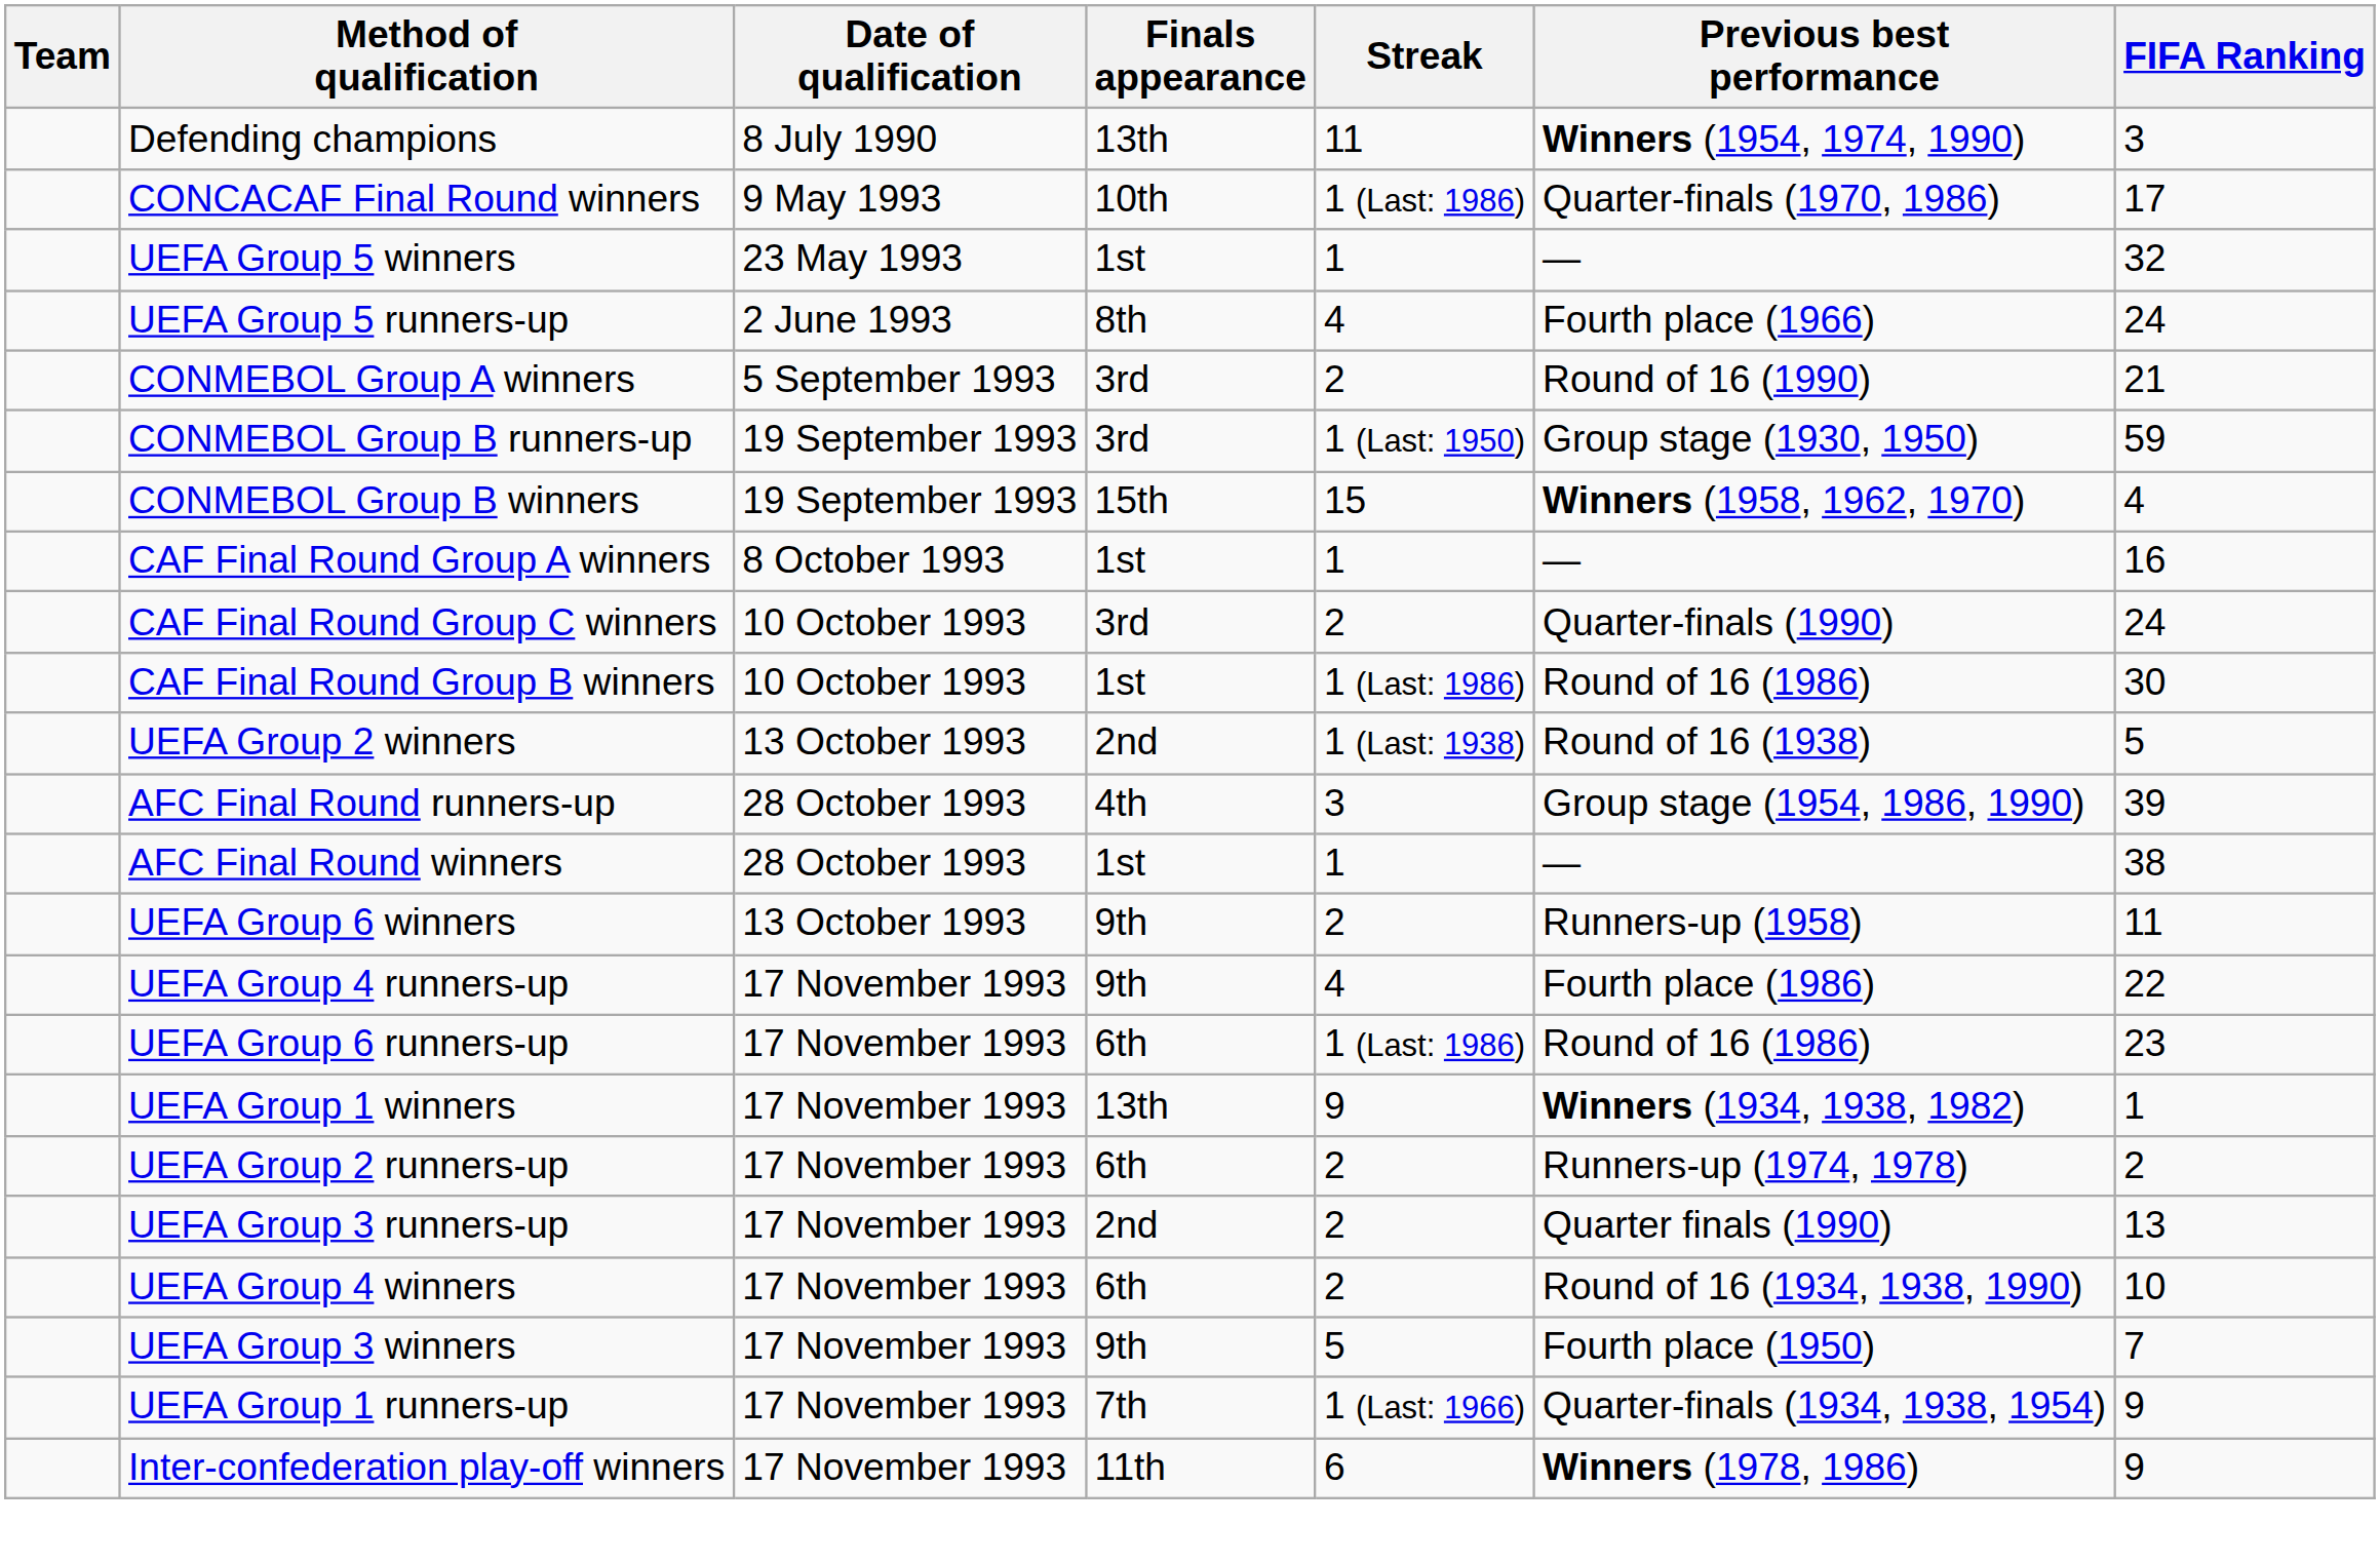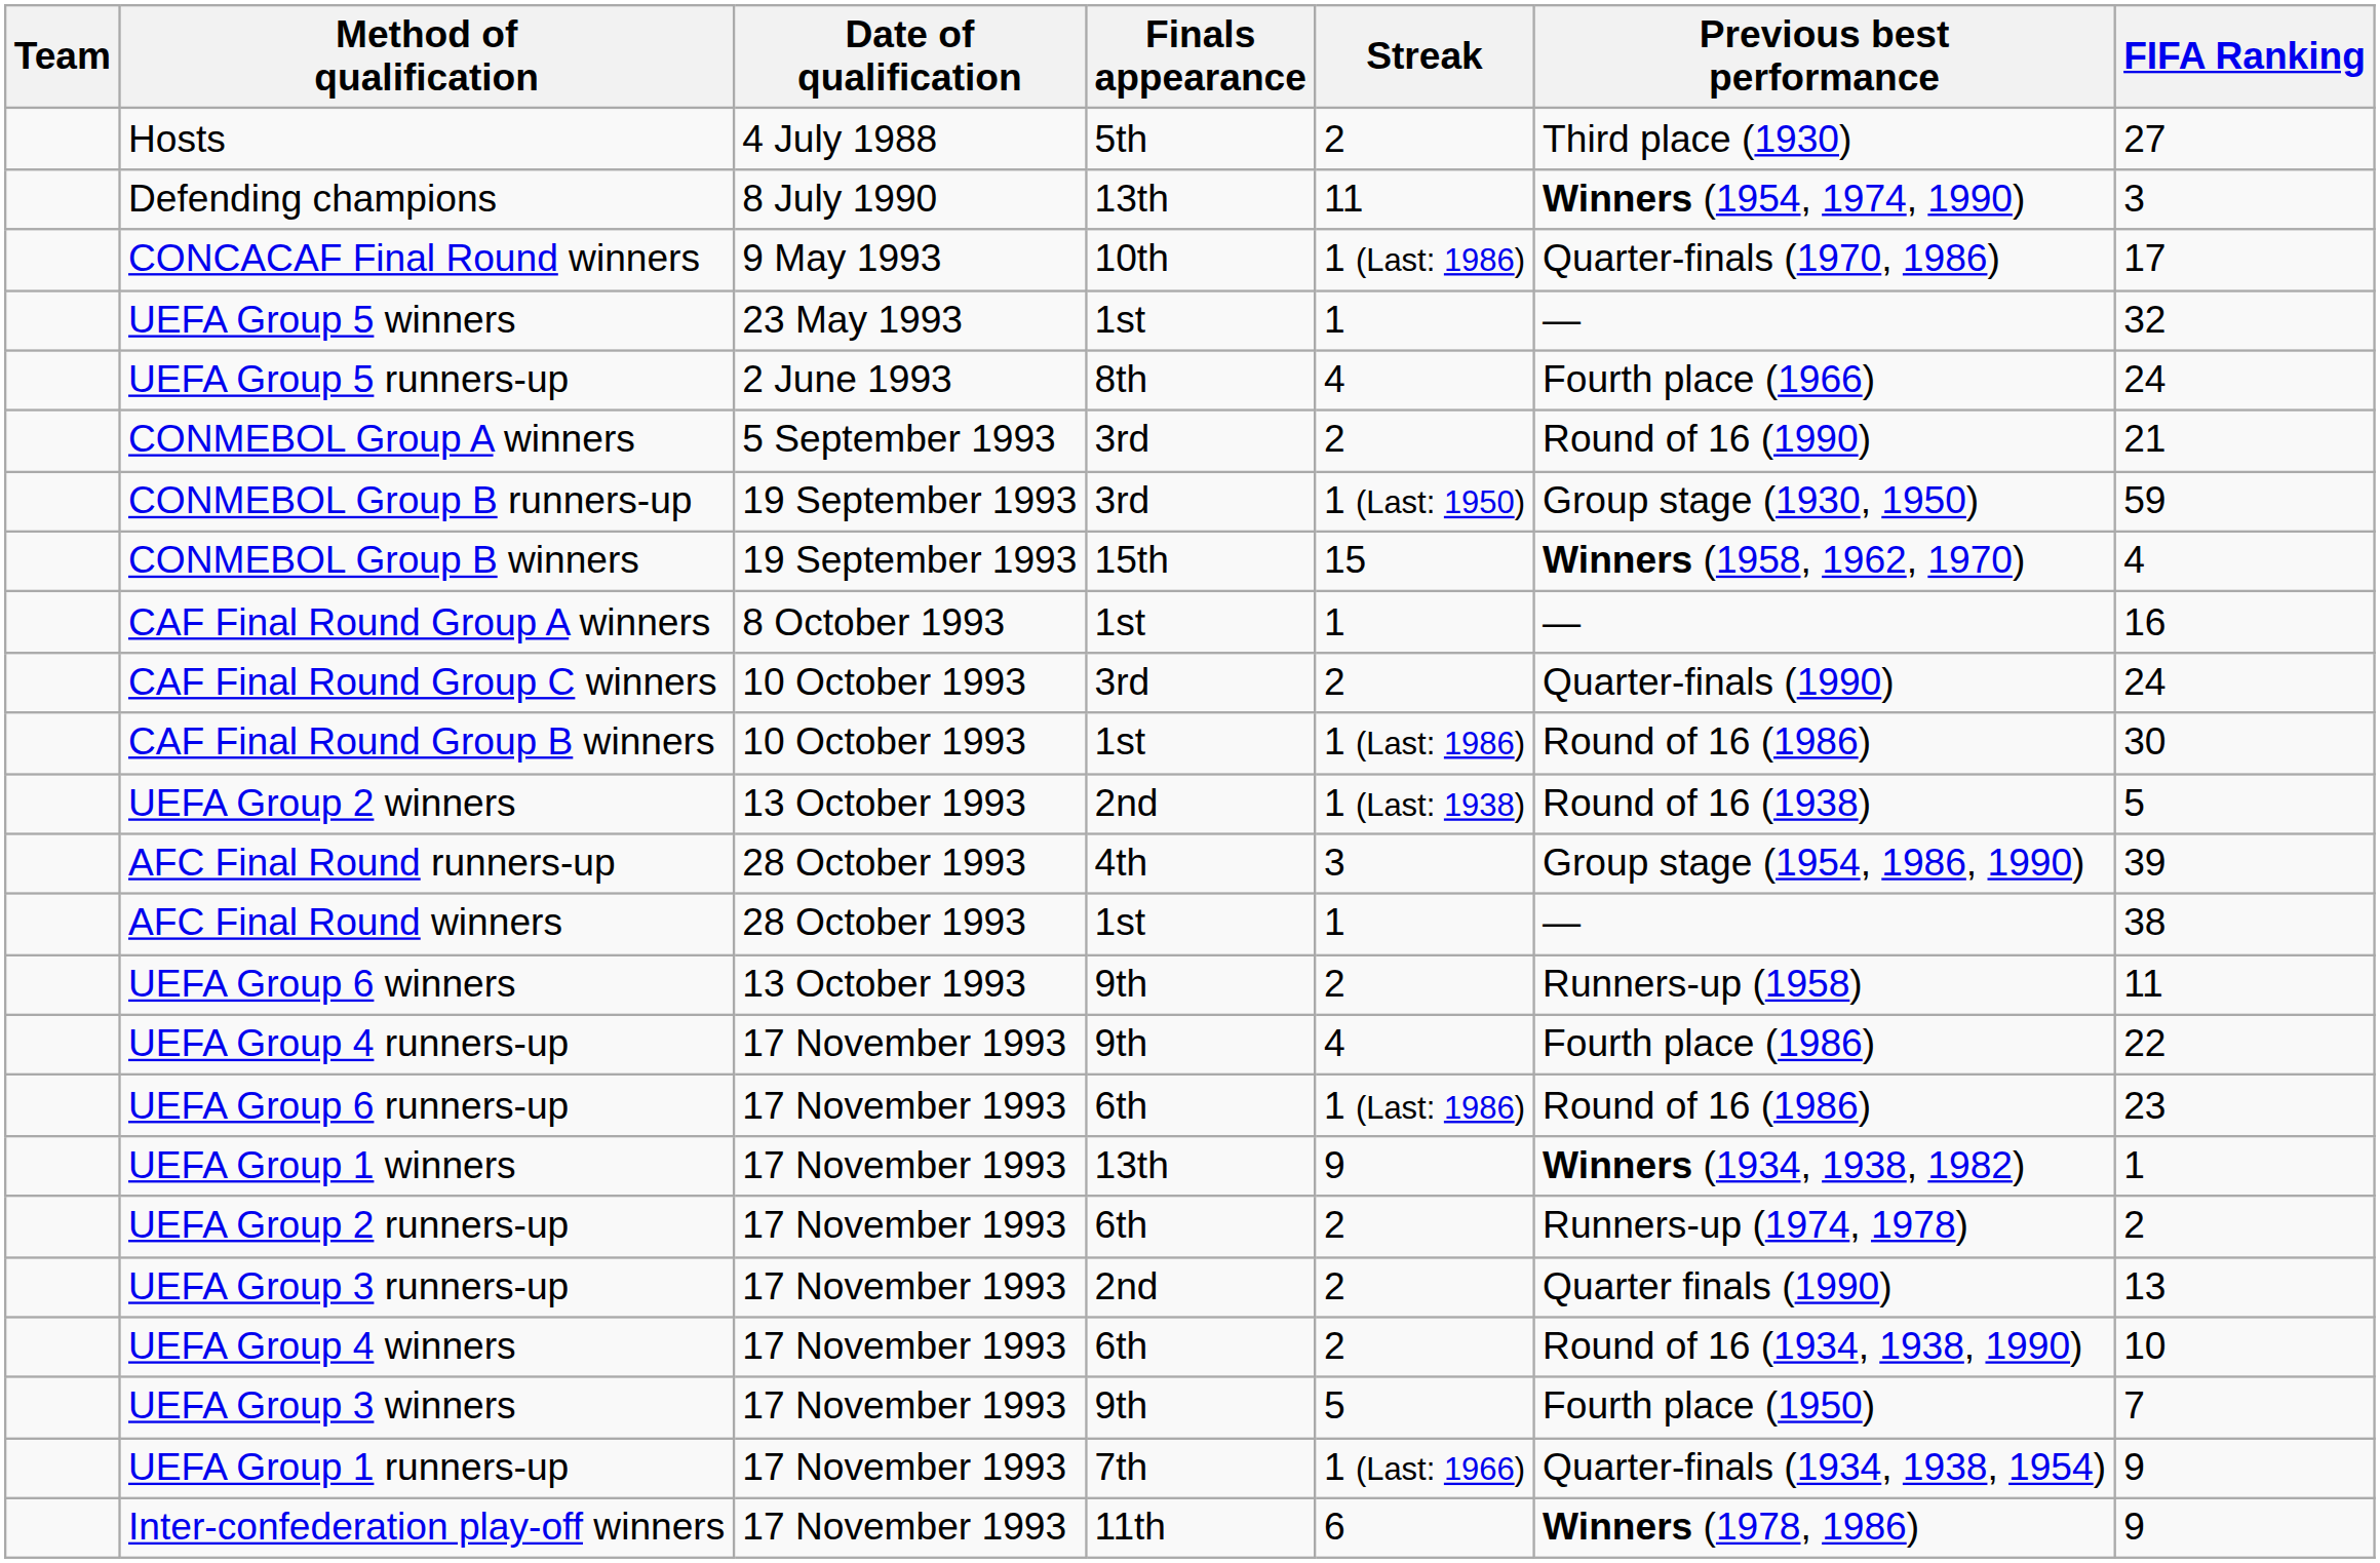+ row: Hosts | 4 July 1988 | 5th | 2 | Third place (1930) | 27
